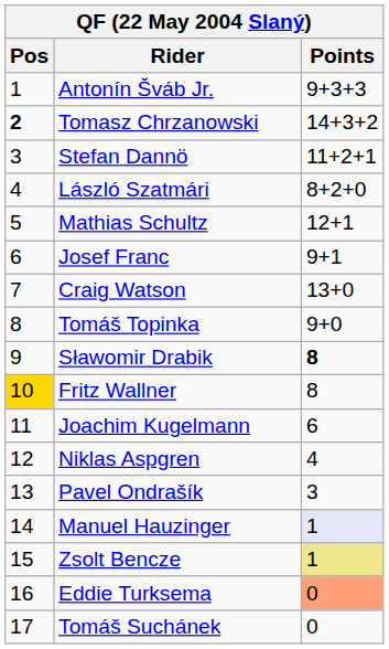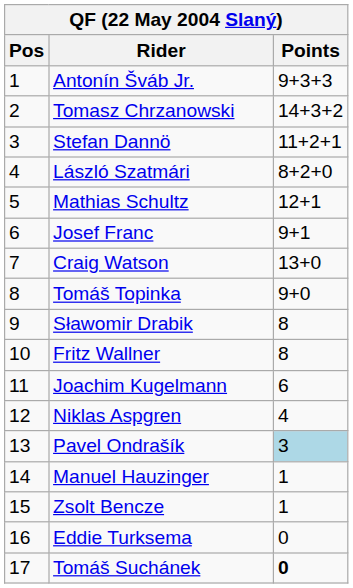Tomasz Chrzanowski | Pos: bold -> normal
Sławomir Drabik | Points: bold -> normal
Fritz Wallner | Pos: gold background -> no background
Pavel Ondrašík | Points: no background -> lightblue background
Manuel Hauzinger | Points: lavender background -> no background
Zsolt Bencze | Points: khaki background -> no background
Eddie Turksema | Points: lightsalmon background -> no background
Tomáš Suchánek | Points: normal -> bold
